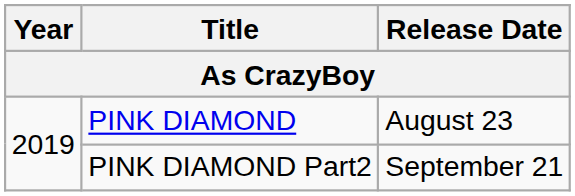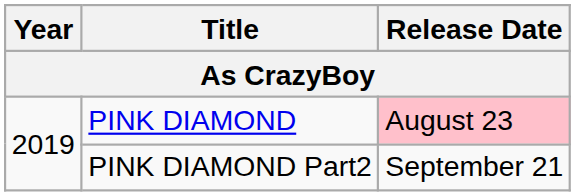PINK DIAMOND | Release Date: no background -> pink background
